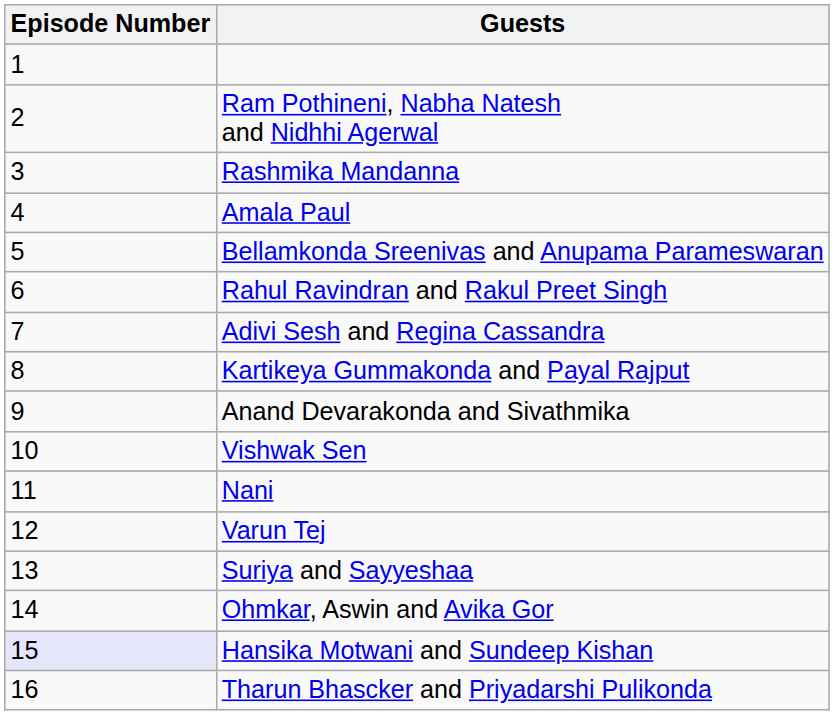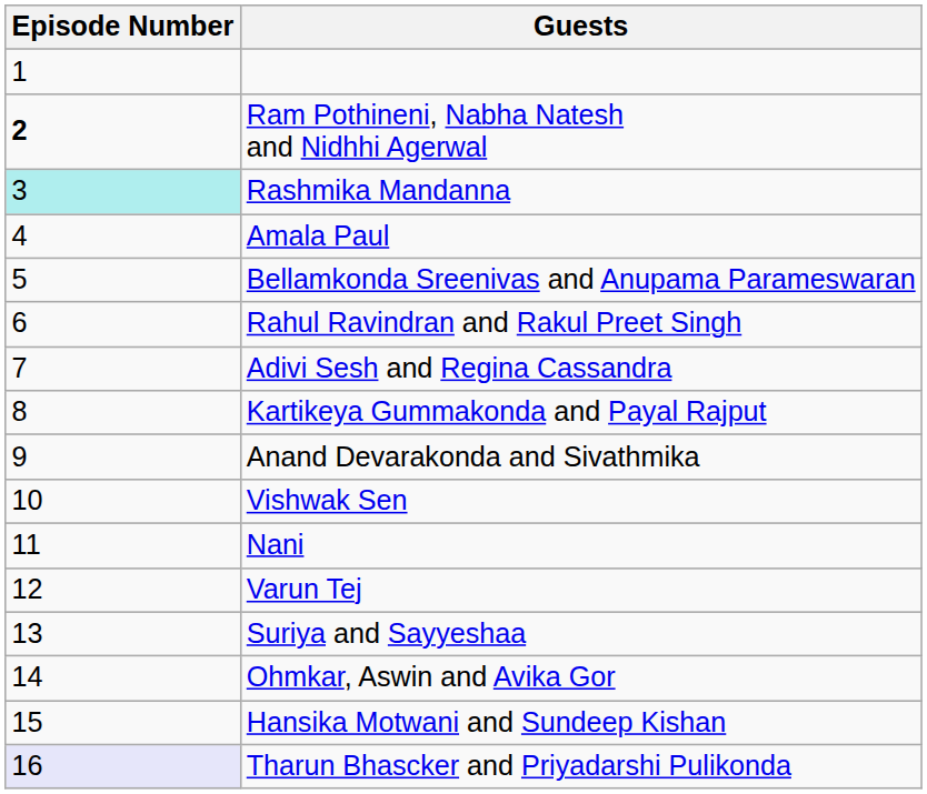Ram Pothineni, Nabha Natesh and Nidhhi Agerwal | Episode Number: normal -> bold
Rashmika Mandanna | Episode Number: no background -> paleturquoise background
Hansika Motwani and Sundeep Kishan | Episode Number: lavender background -> no background
Tharun Bhascker and Priyadarshi Pulikonda | Episode Number: no background -> lavender background
